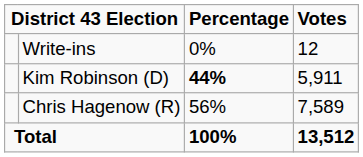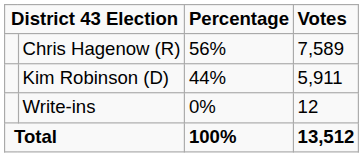rows swapped: Chris Hagenow (R) <-> Write-ins
Kim Robinson (D) | Percentage: bold -> normal
